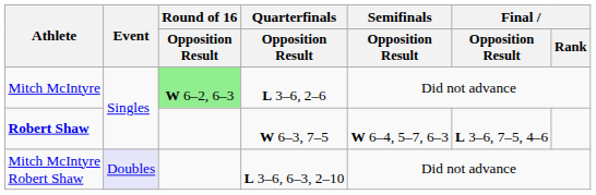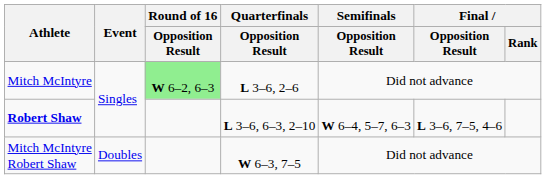Robert Shaw | Quarterfinals / Opposition Result: W 6–3, 7–5 -> L 3–6, 6–3, 2–10
Mitch McIntyre Robert Shaw | Event: lavender background -> no background
Mitch McIntyre Robert Shaw | Quarterfinals / Opposition Result: L 3–6, 6–3, 2–10 -> W 6–3, 7–5
